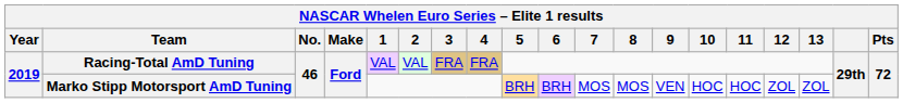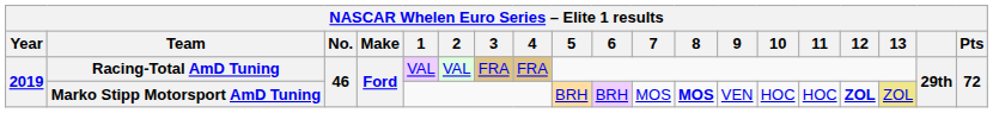Marko Stipp Motorsport AmD Tuning | 8: normal -> bold
Marko Stipp Motorsport AmD Tuning | 12: normal -> bold
Marko Stipp Motorsport AmD Tuning | 13: no background -> khaki background
